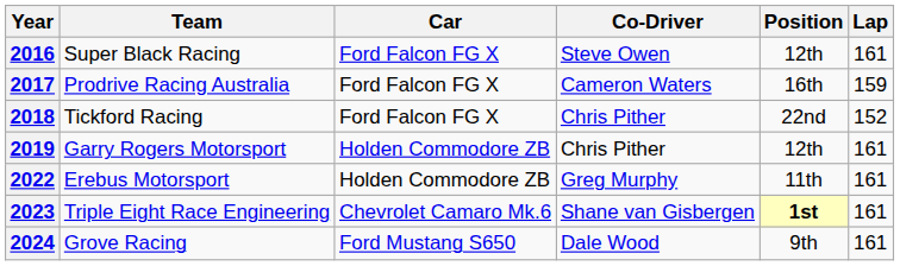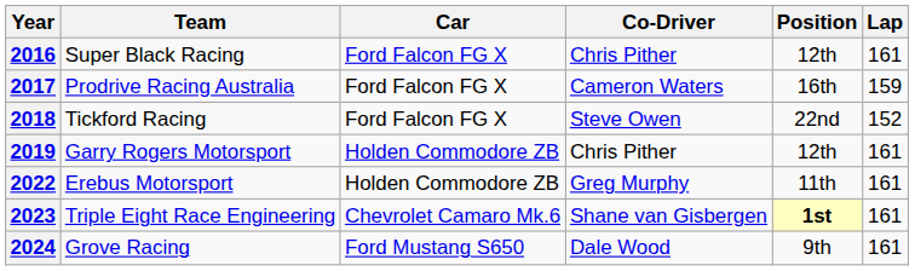2016 | Co-Driver: Steve Owen -> Chris Pither
2018 | Co-Driver: Chris Pither -> Steve Owen
